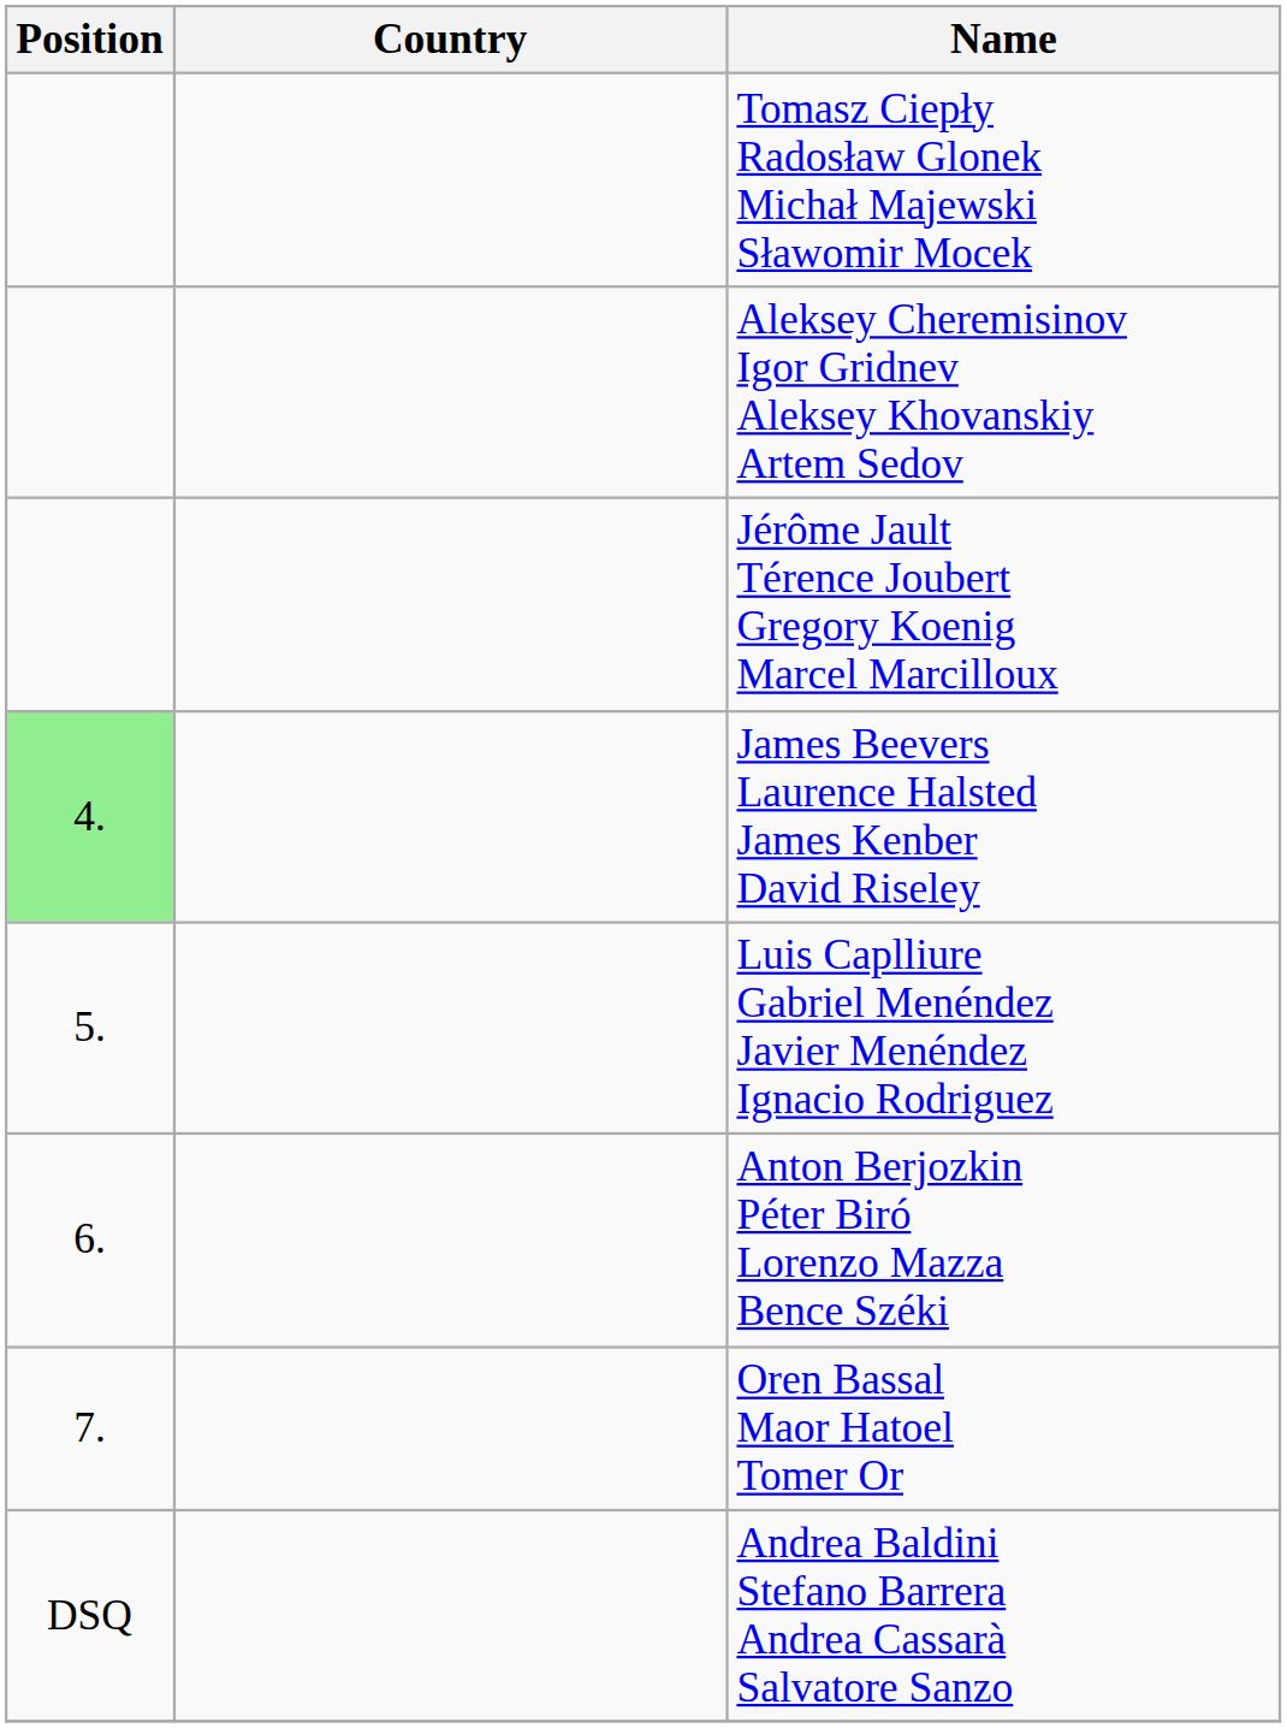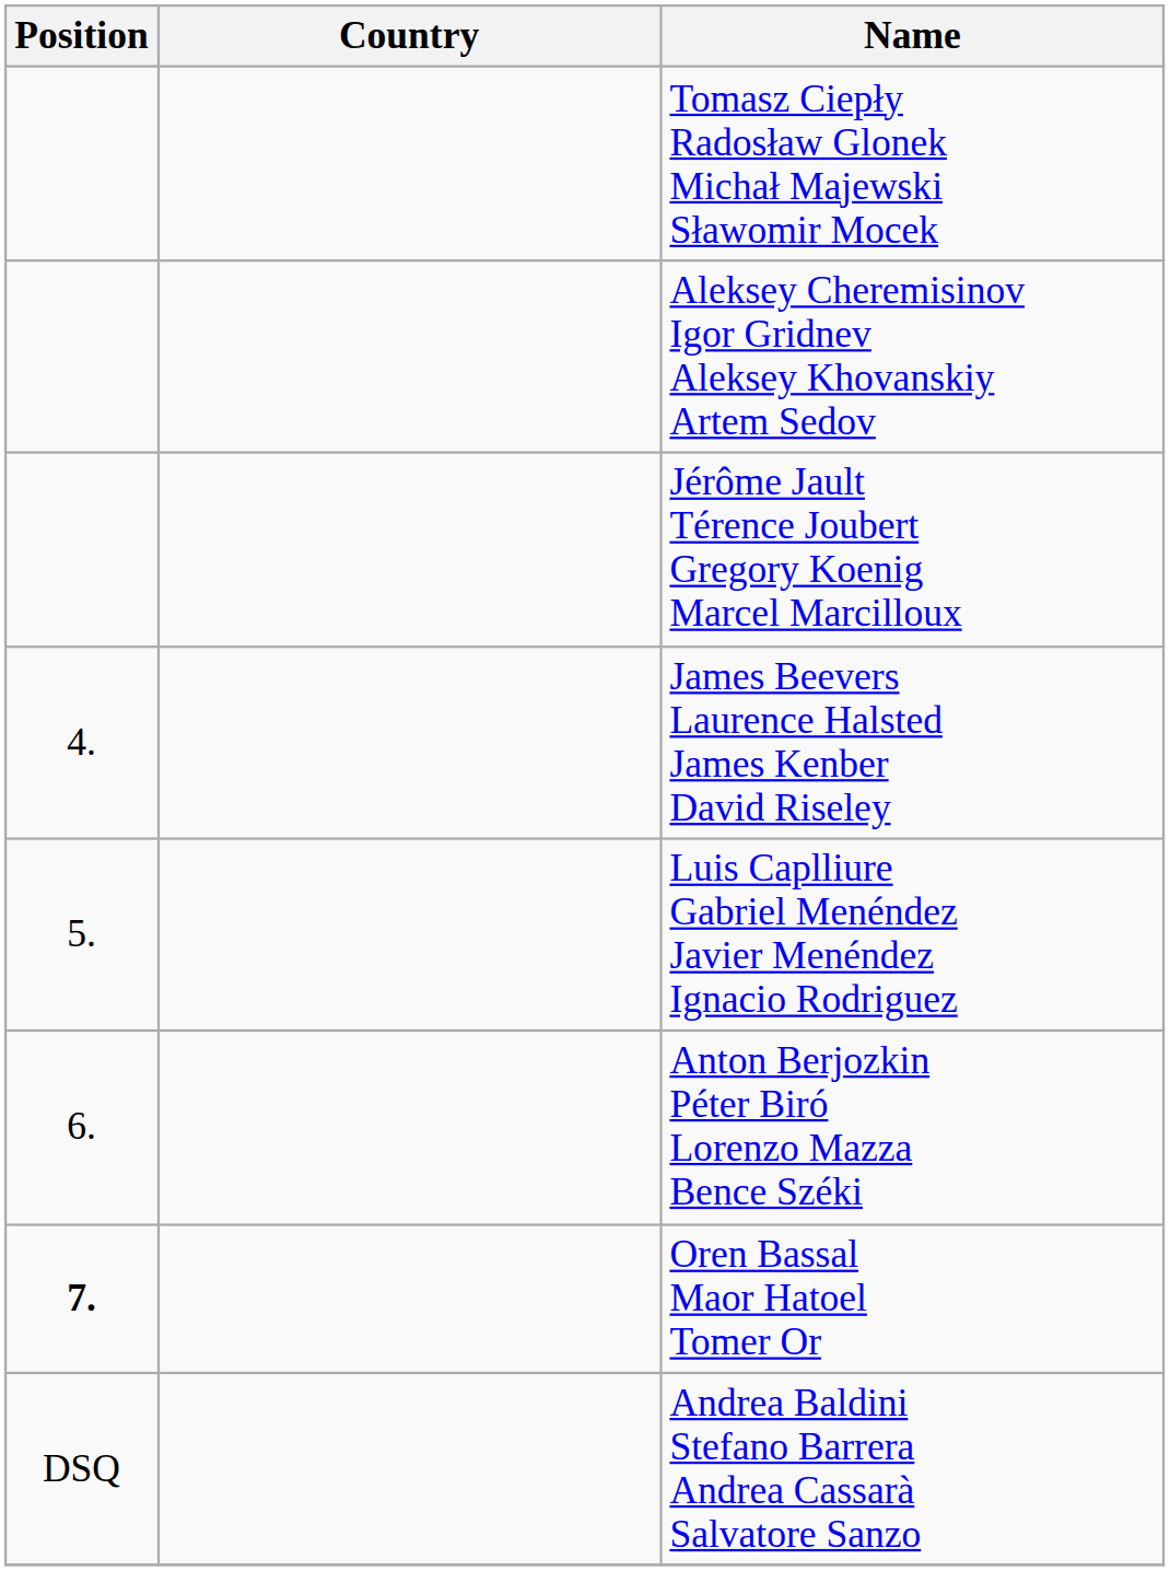James Beevers Laurence Halsted James Kenber David Riseley | Position: lightgreen background -> no background
Oren Bassal Maor Hatoel Tomer Or | Position: normal -> bold
